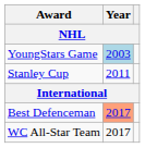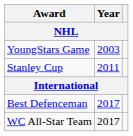YoungStars Game | Year: lightblue background -> no background
Best Defenceman | Year: lightsalmon background -> no background
